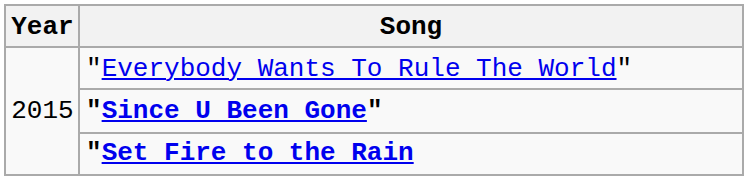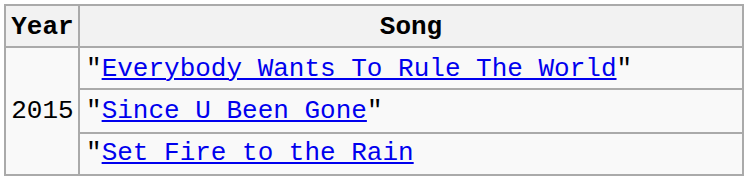"Since U Been Gone" | Song: bold -> normal
"Set Fire to the Rain | Song: bold -> normal
